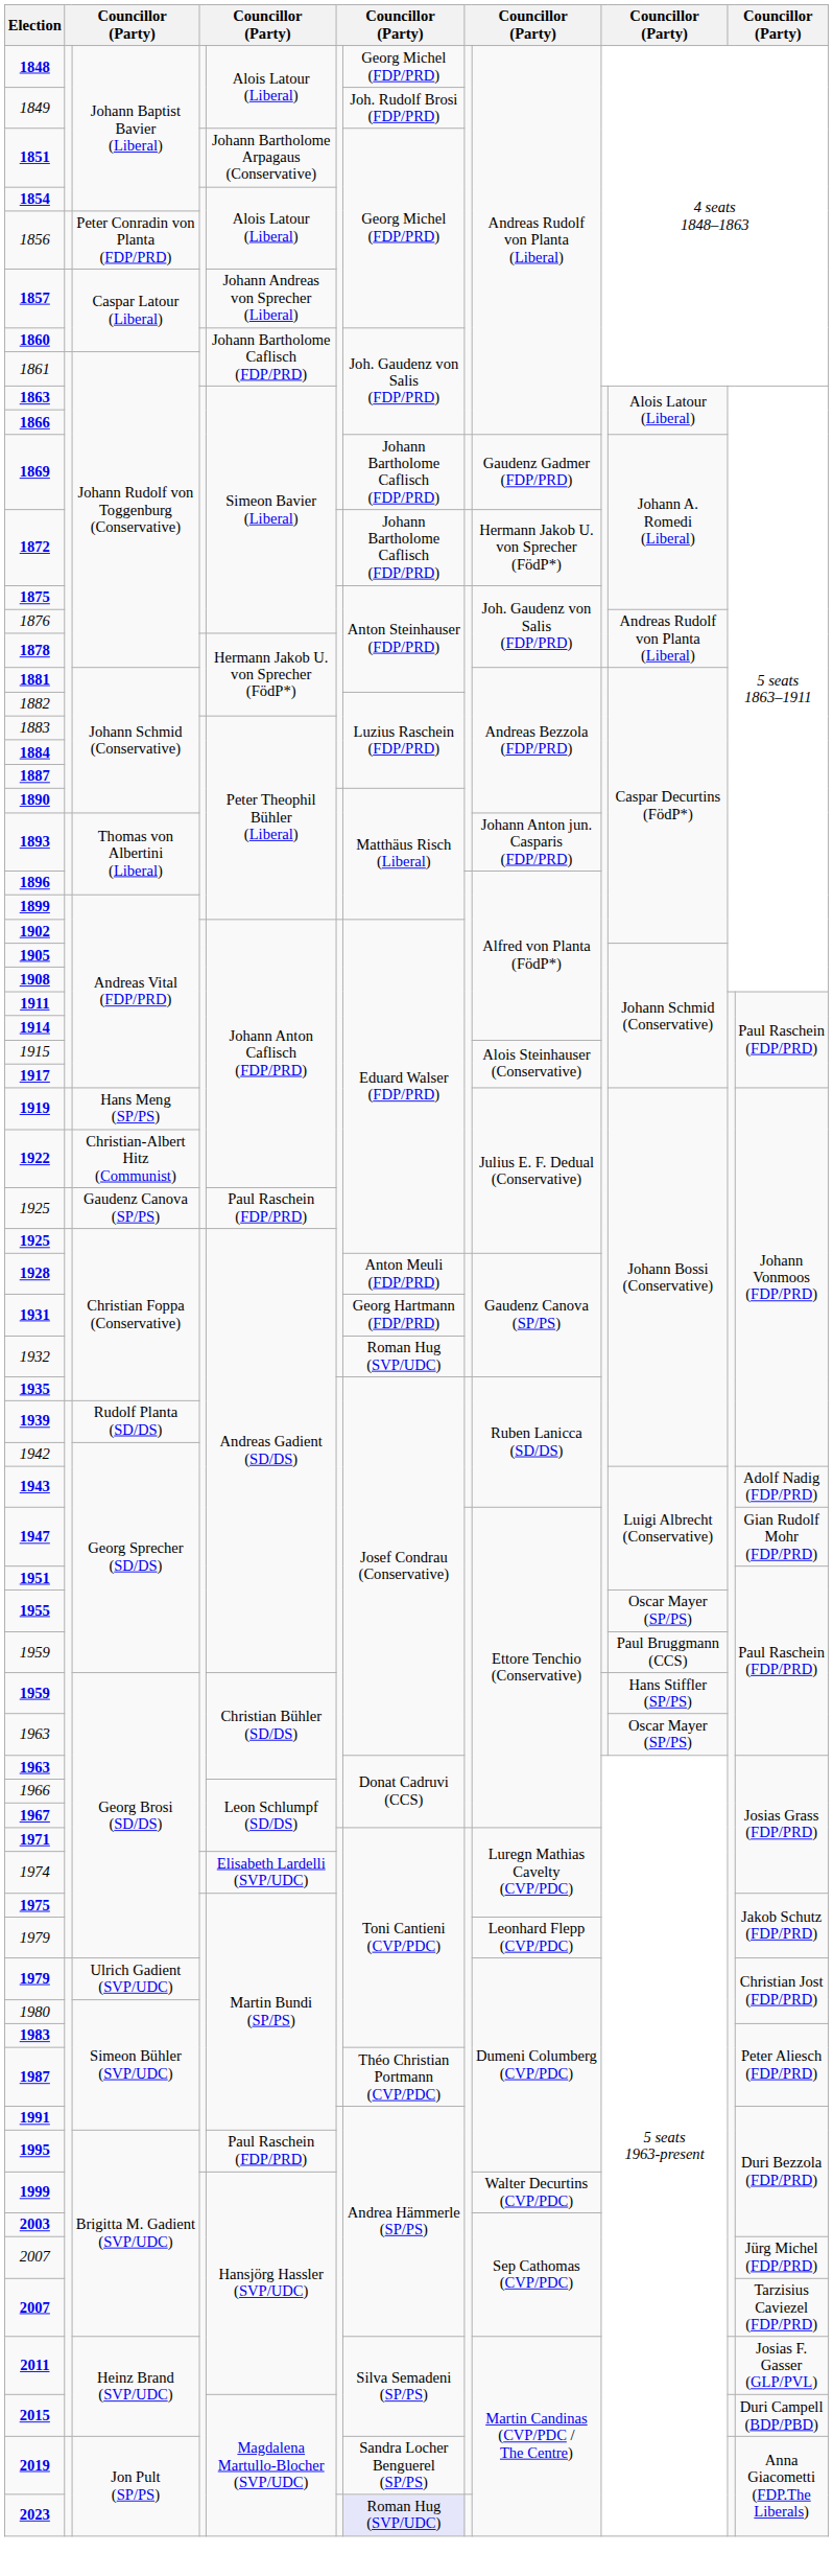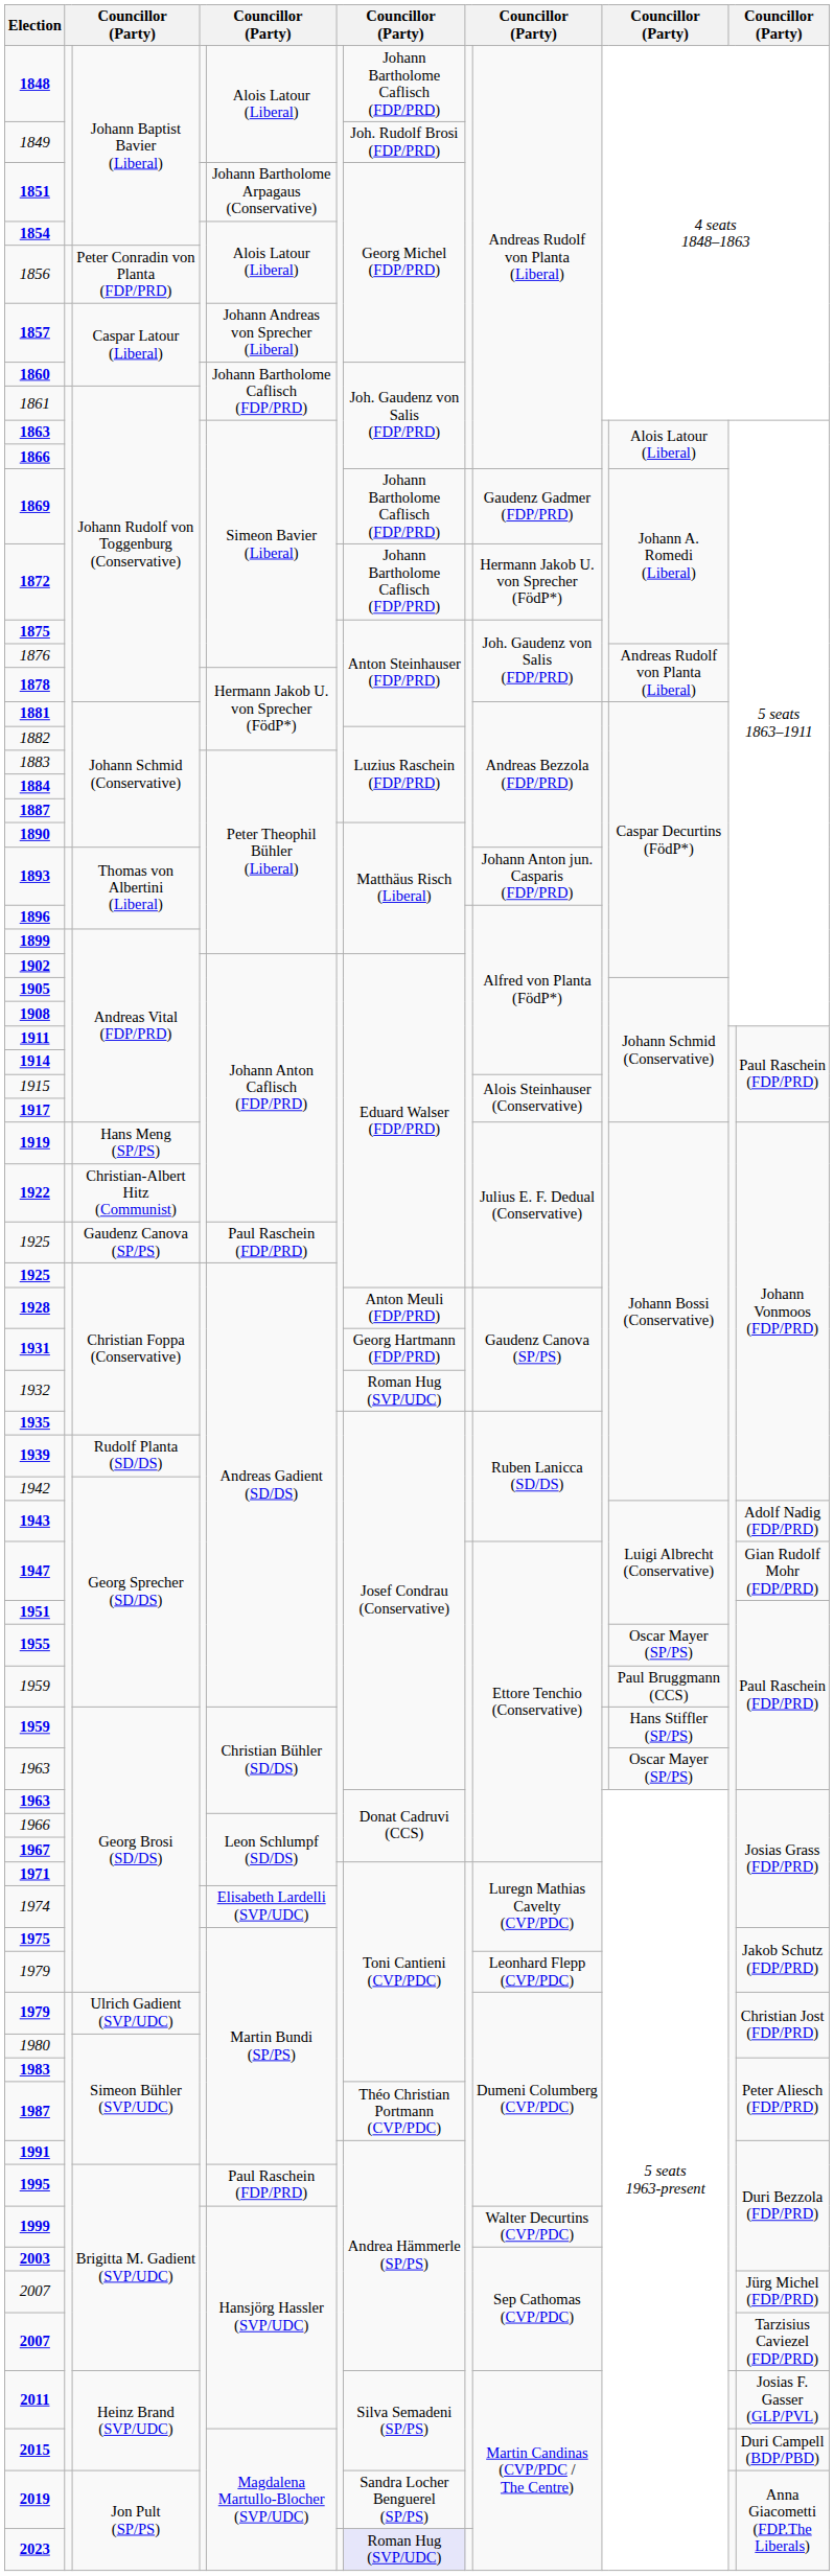1848 | column 7: Georg Michel (FDP/PRD) -> Johann Bartholome Caflisch (FDP/PRD)
